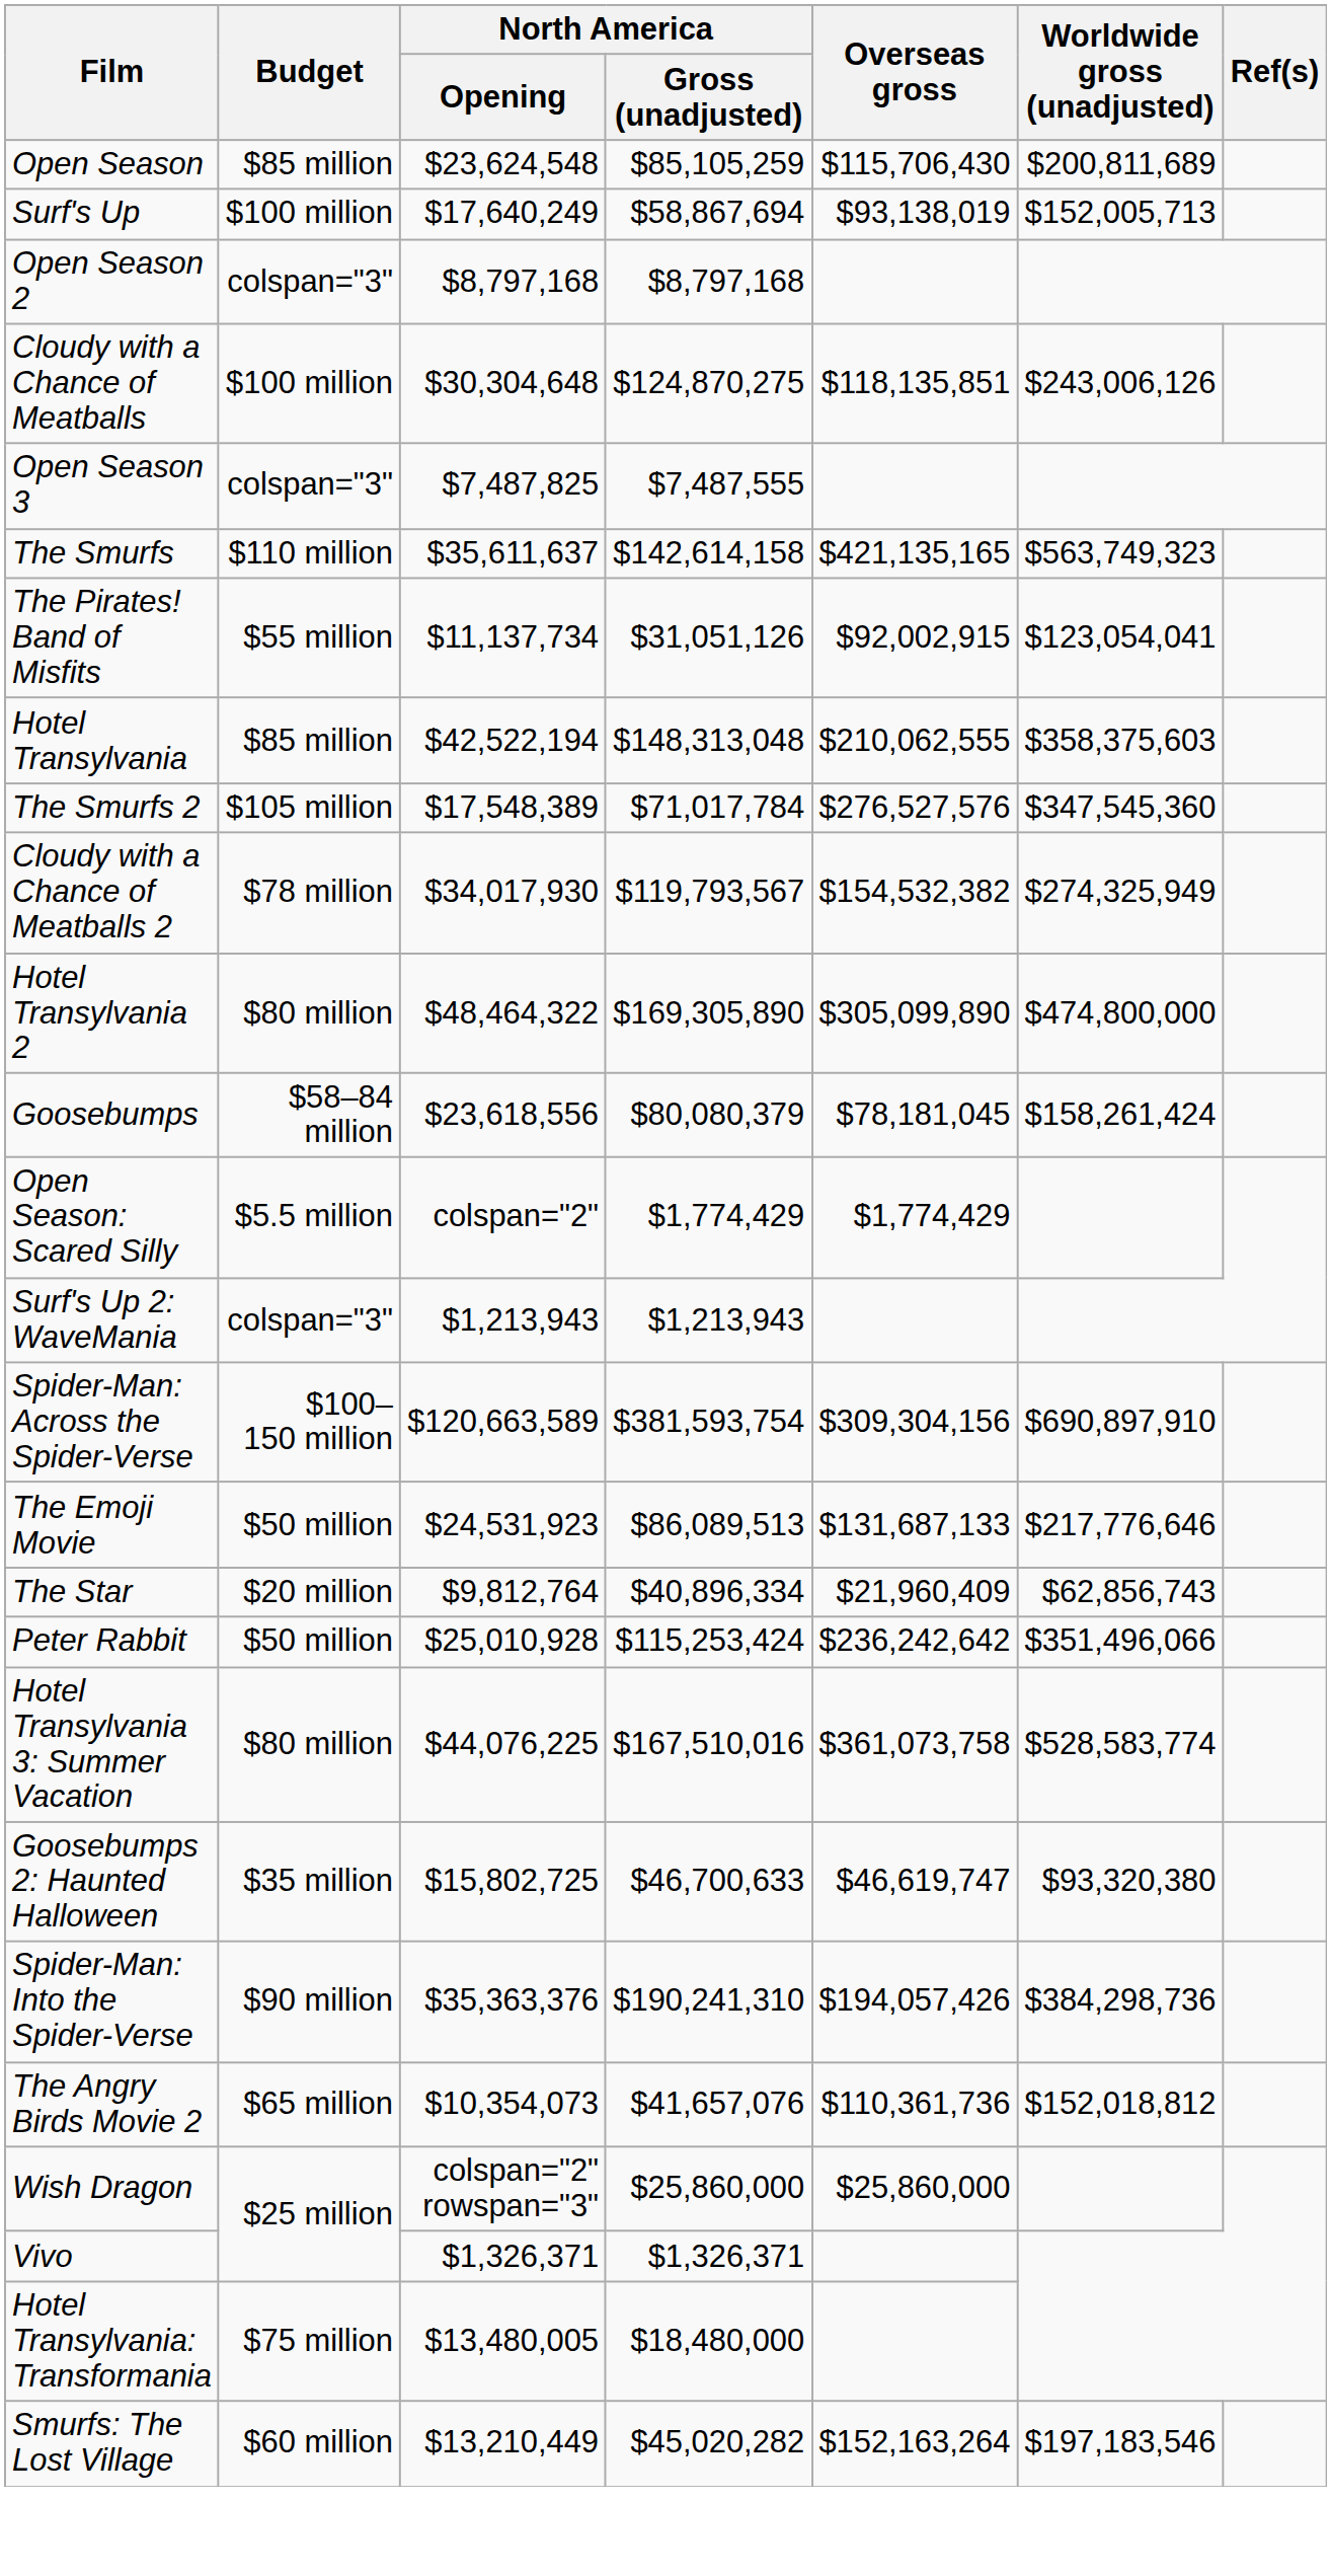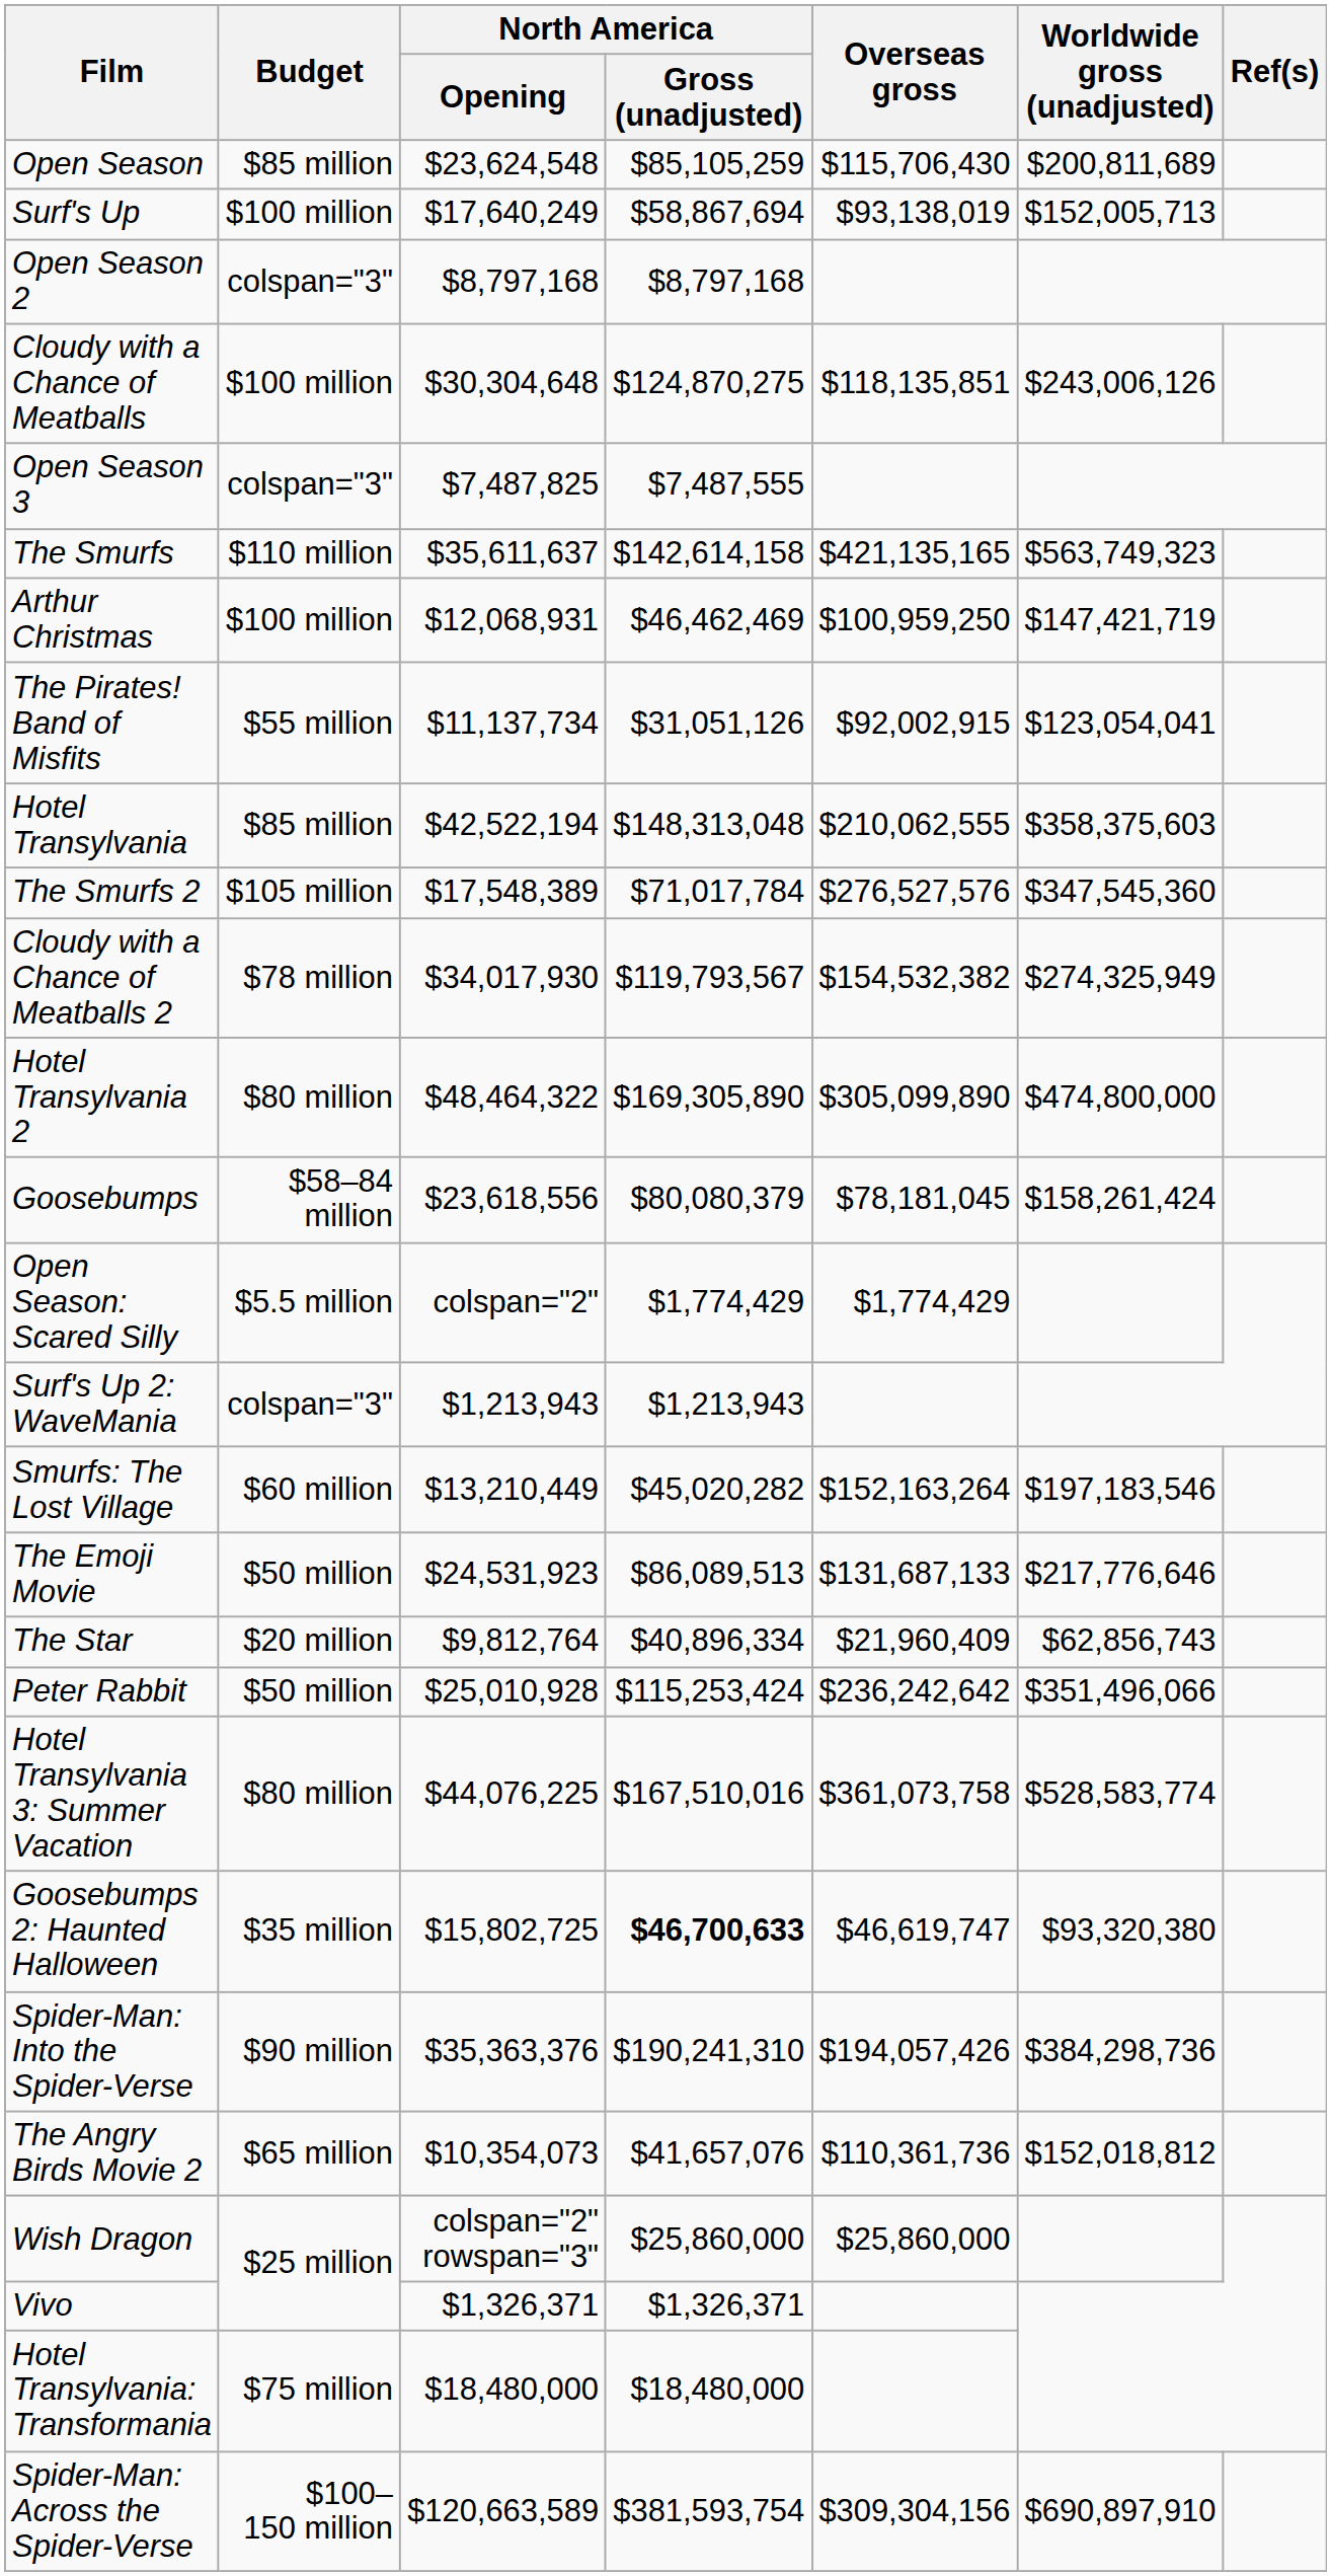+ row: Arthur Christmas | $100 million | $12,068,931 | $46,462,469 | $100,959,250 | $147,421,719
rows swapped: Smurfs: The Lost Village <-> Spider-Man: Across the Spider-Verse
Goosebumps 2: Haunted Halloween | North America / Gross (unadjusted): normal -> bold
Hotel Transylvania: Transformania | North America / Opening: $13,480,005 -> $18,480,000
